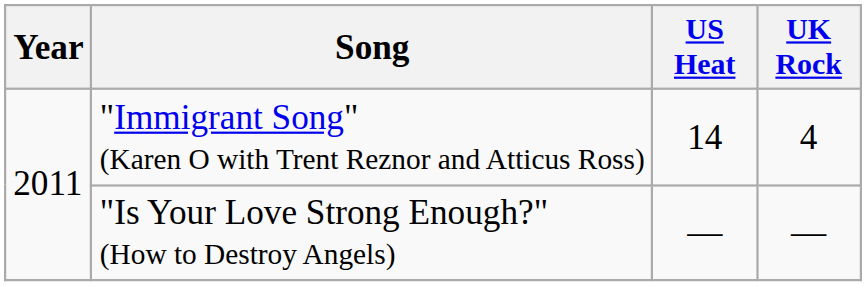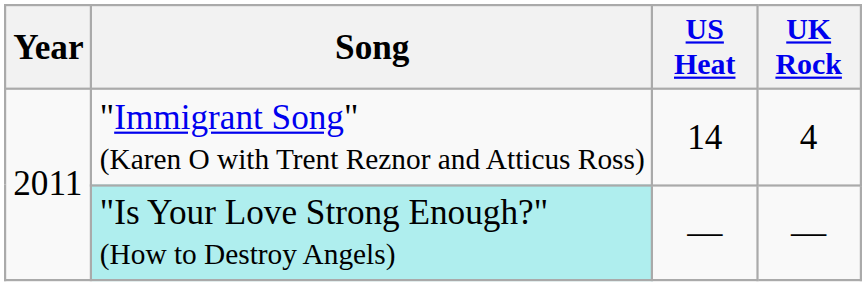"Is Your Love Strong Enough?" (How to Destroy Angels) | Song: no background -> paleturquoise background
